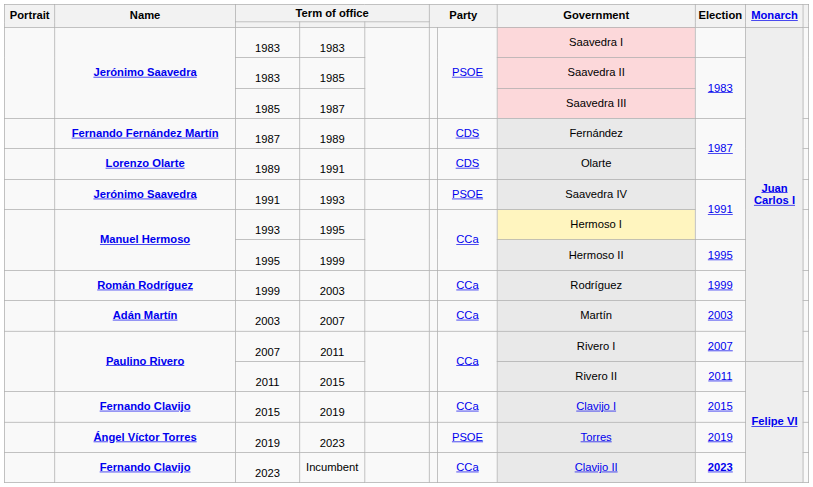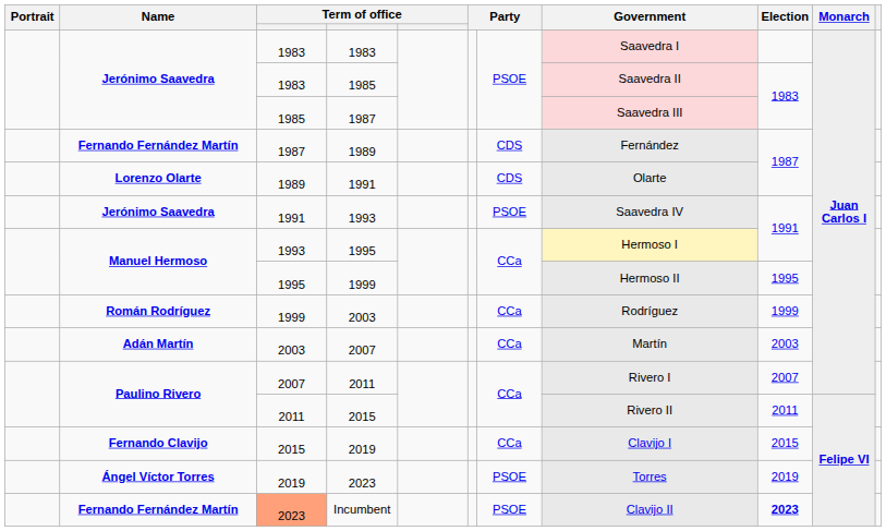Incumbent | Name: Fernando Clavijo -> Fernando Fernández Martín
Incumbent | column 3: no background -> lightsalmon background
Incumbent | column 7: CCa -> PSOE
